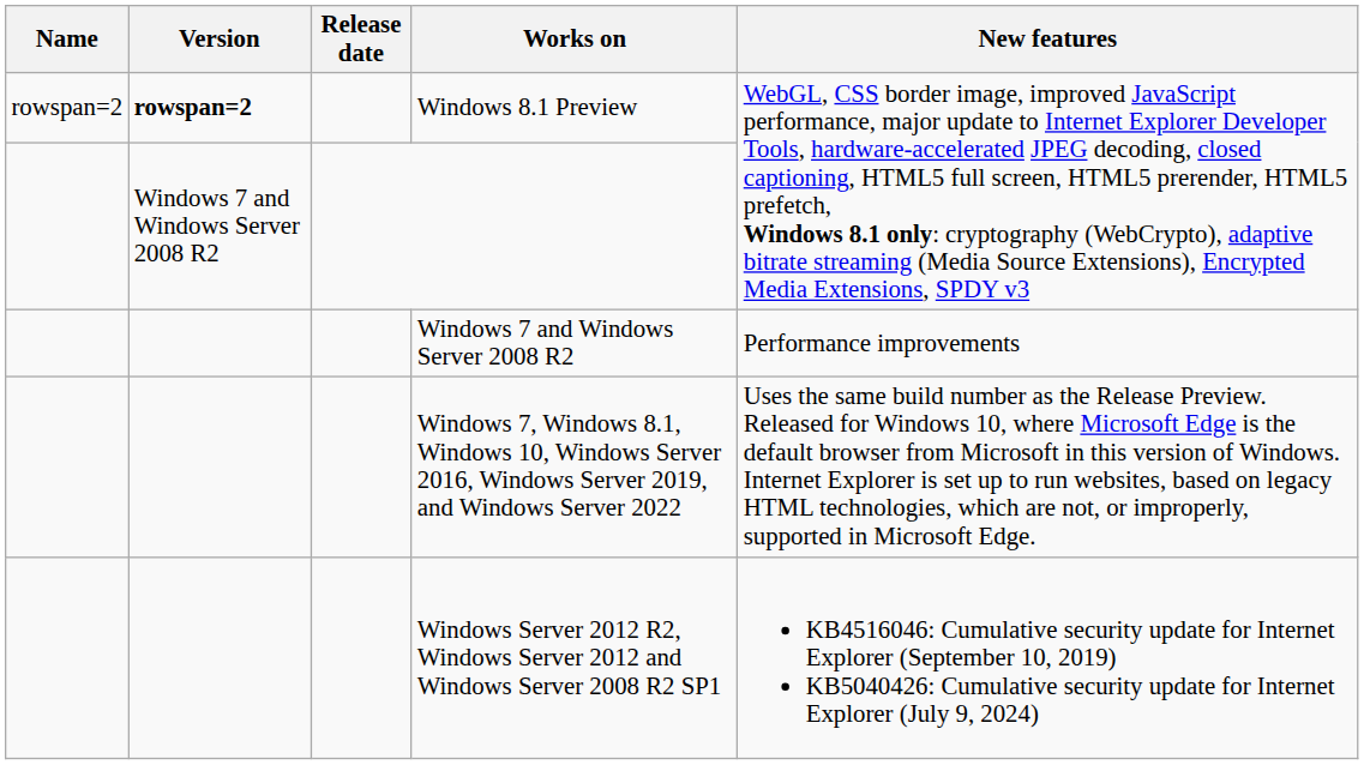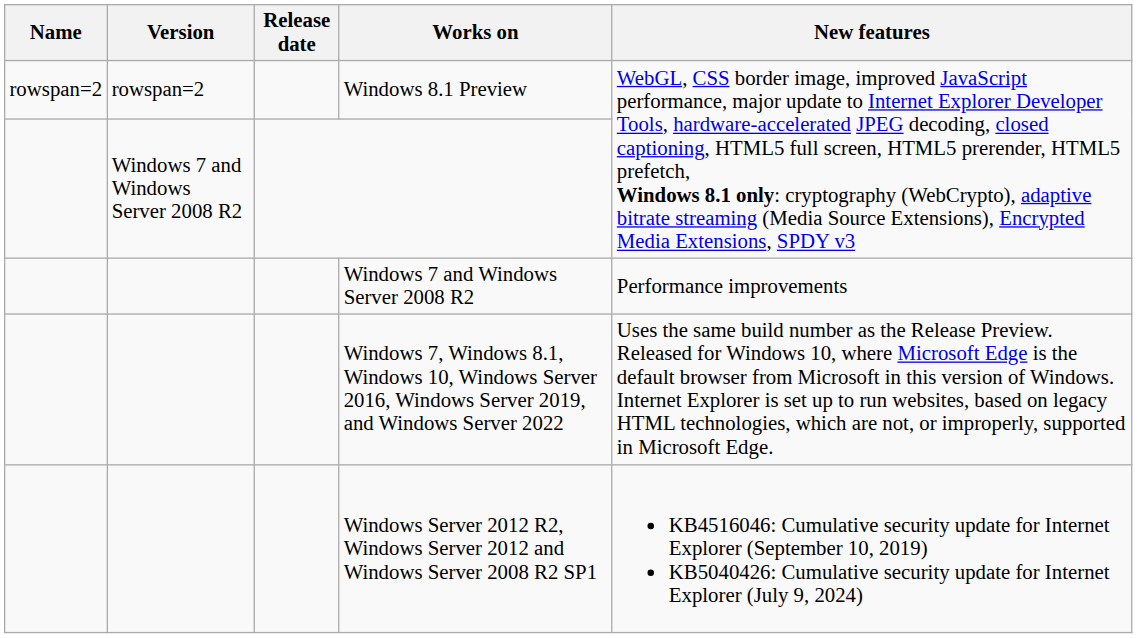Windows 8.1 Preview | Version: bold -> normal
